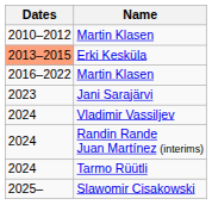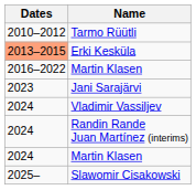row 2 | Name: Martin Klasen -> Tarmo Rüütli
row 8 | Name: Tarmo Rüütli -> Martin Klasen
